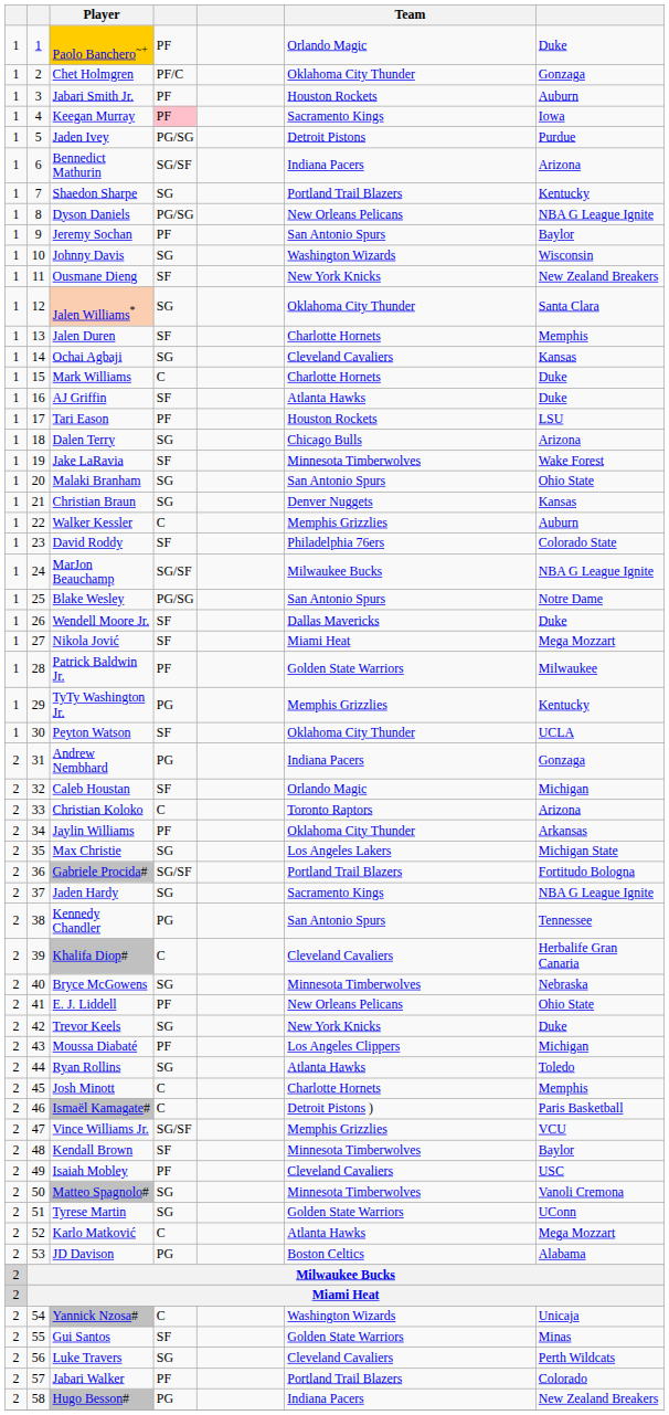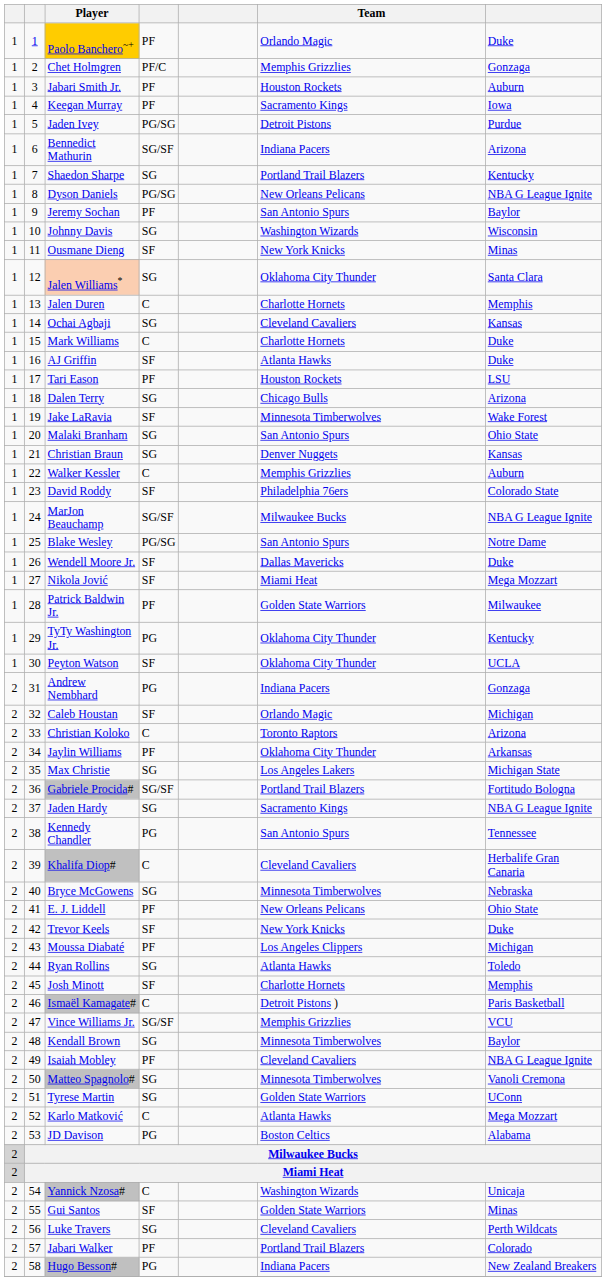Chet Holmgren | Team: Oklahoma City Thunder -> Memphis Grizzlies
Keegan Murray | column 4: pink background -> no background
Ousmane Dieng | column 7: New Zealand Breakers -> Minas
Jalen Duren | column 4: SF -> C
TyTy Washington Jr. | Team: Memphis Grizzlies -> Oklahoma City Thunder
Trevor Keels | column 4: SG -> SF
Josh Minott | column 4: C -> SF
Kendall Brown | column 4: SF -> SG
Isaiah Mobley | column 7: USC -> NBA G League Ignite
